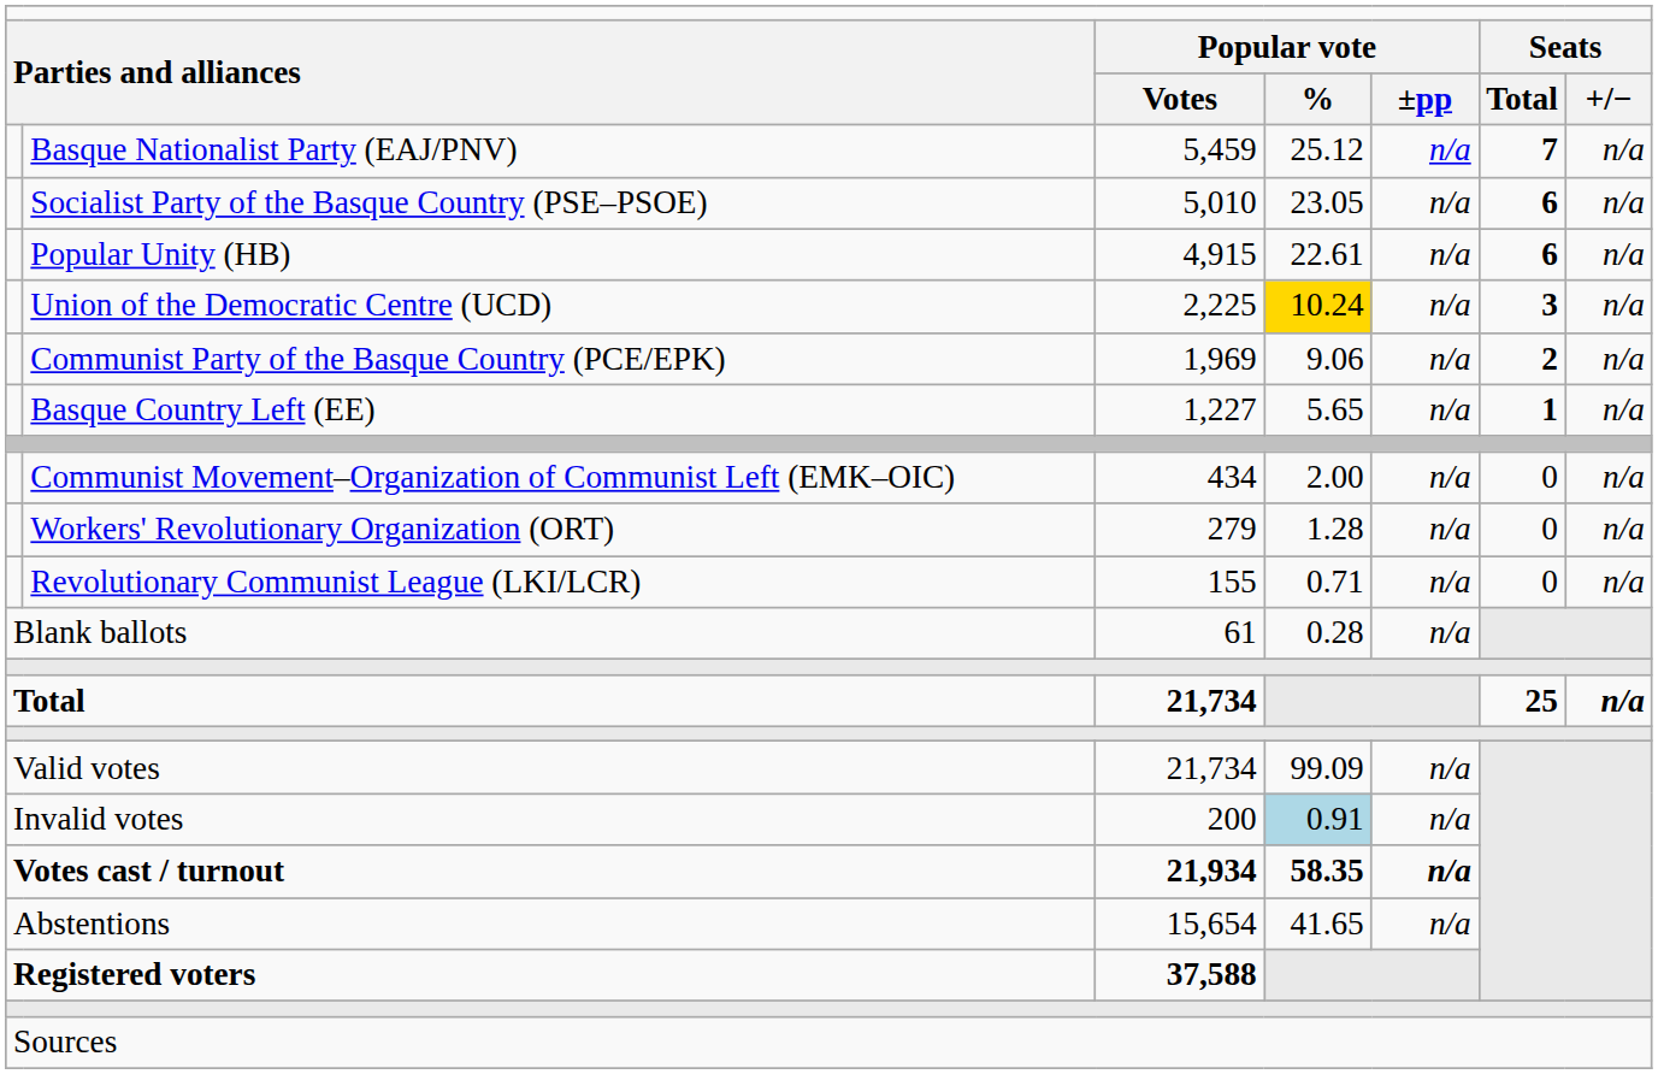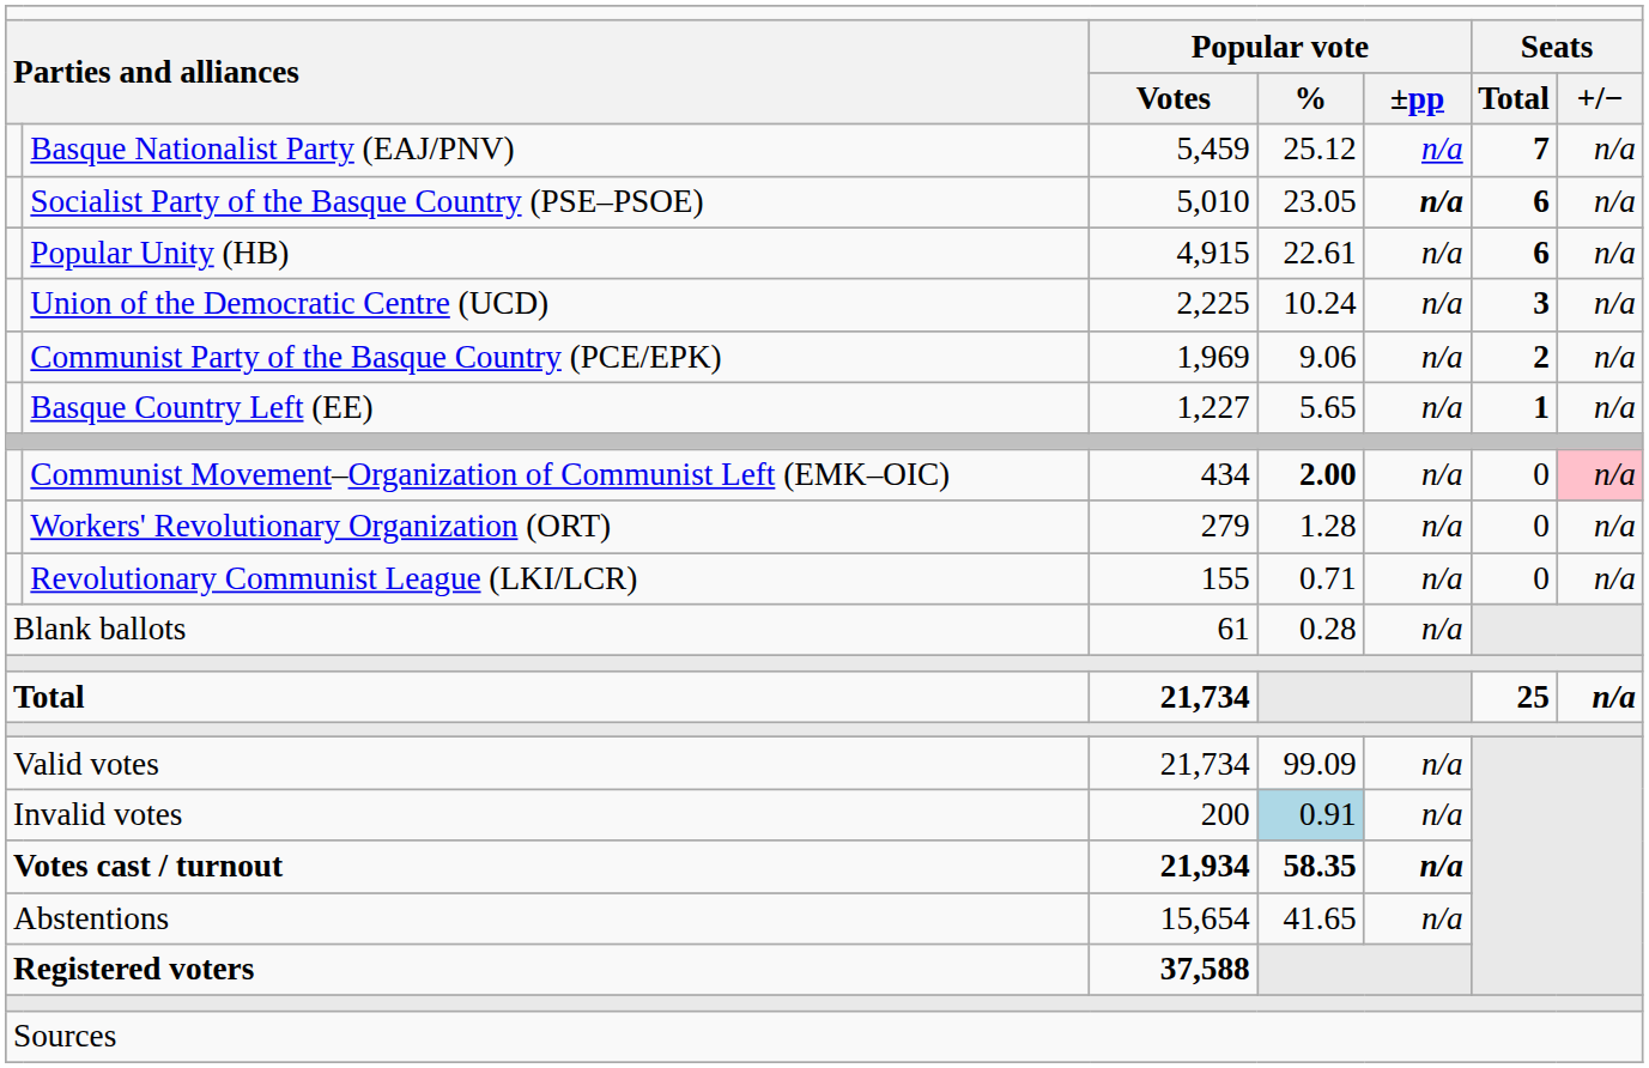Socialist Party of the Basque Country (PSE–PSOE) | column 5: normal -> bold
Union of the Democratic Centre (UCD) | column 4: gold background -> no background
Communist Movement–Organization of Communist Left (EMK–OIC) | column 4: normal -> bold
Communist Movement–Organization of Communist Left (EMK–OIC) | column 7: no background -> pink background
